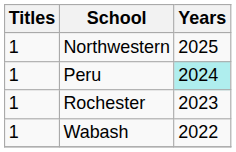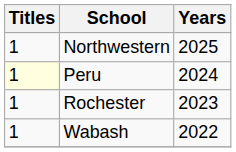Peru | Titles: no background -> lightyellow background
Peru | Years: paleturquoise background -> no background
